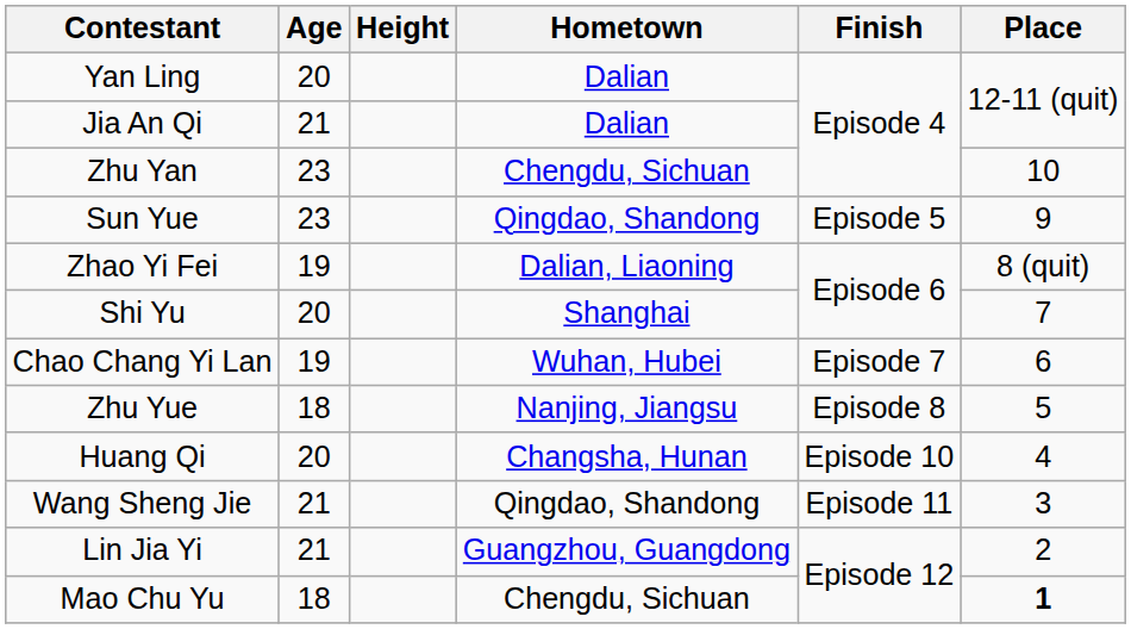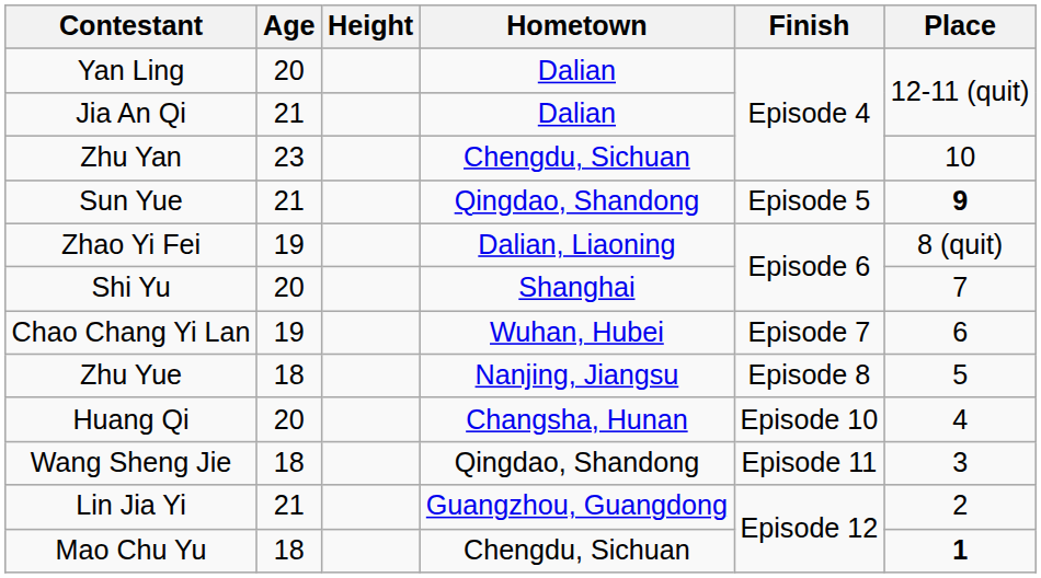Sun Yue | Age: 23 -> 21
Sun Yue | Place: normal -> bold
Wang Sheng Jie | Age: 21 -> 18
